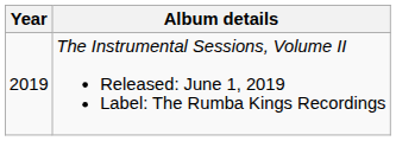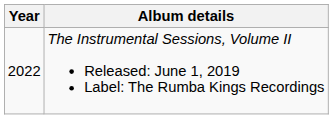row 2 | Year: 2019 -> 2022
